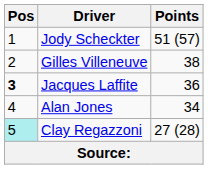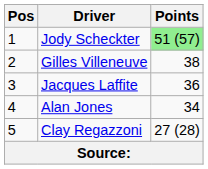Jody Scheckter | Points: no background -> lightgreen background
Jacques Laffite | Pos: bold -> normal
Clay Regazzoni | Pos: paleturquoise background -> no background
